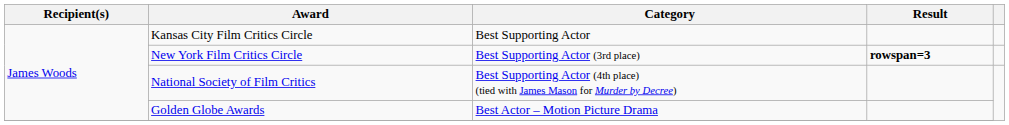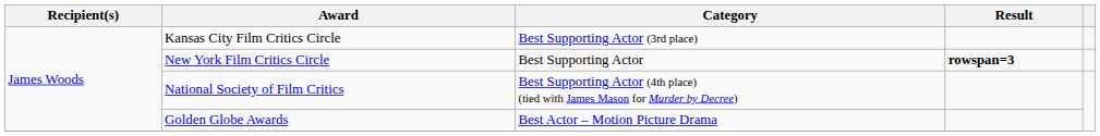Kansas City Film Critics Circle | Category: Best Supporting Actor -> Best Supporting Actor (3rd place)
New York Film Critics Circle | Category: Best Supporting Actor (3rd place) -> Best Supporting Actor
